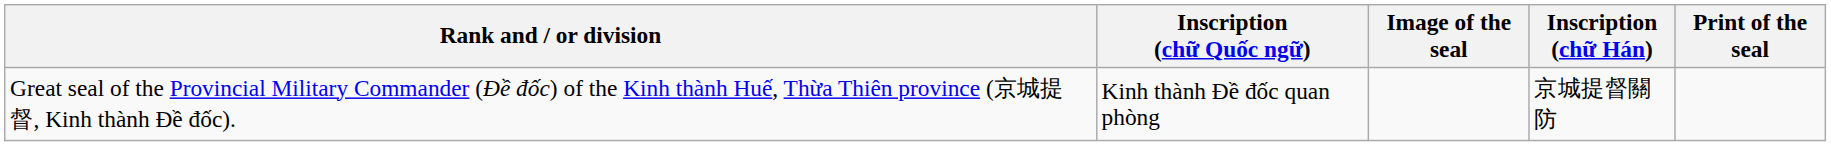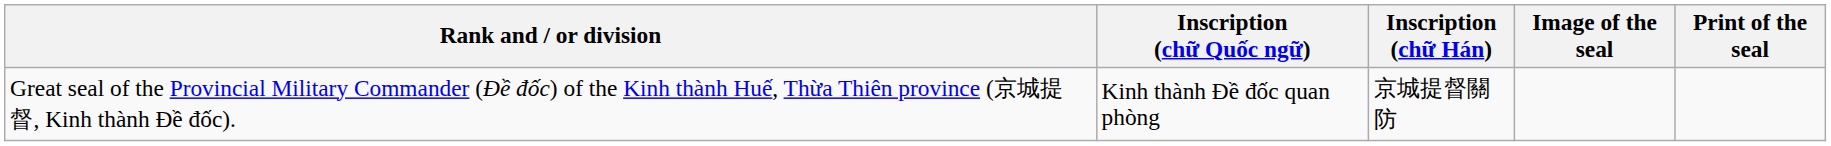columns swapped: Inscription (chữ Hán) <-> Image of the seal
